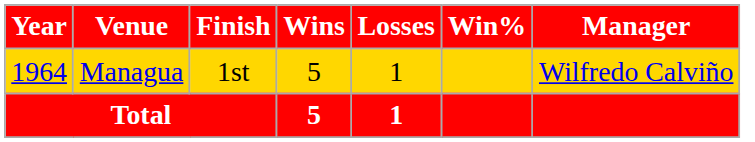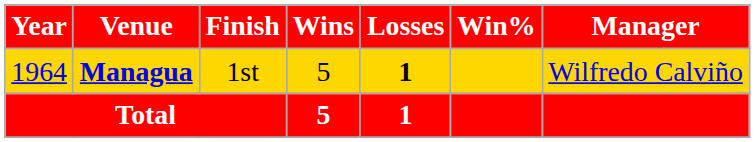1964 | Venue: normal -> bold
1964 | Losses: normal -> bold
